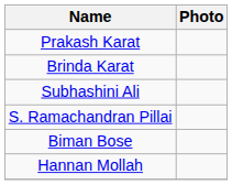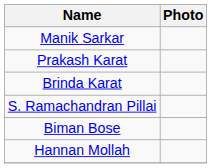+ row: Manik Sarkar
- row: Subhashini Ali
